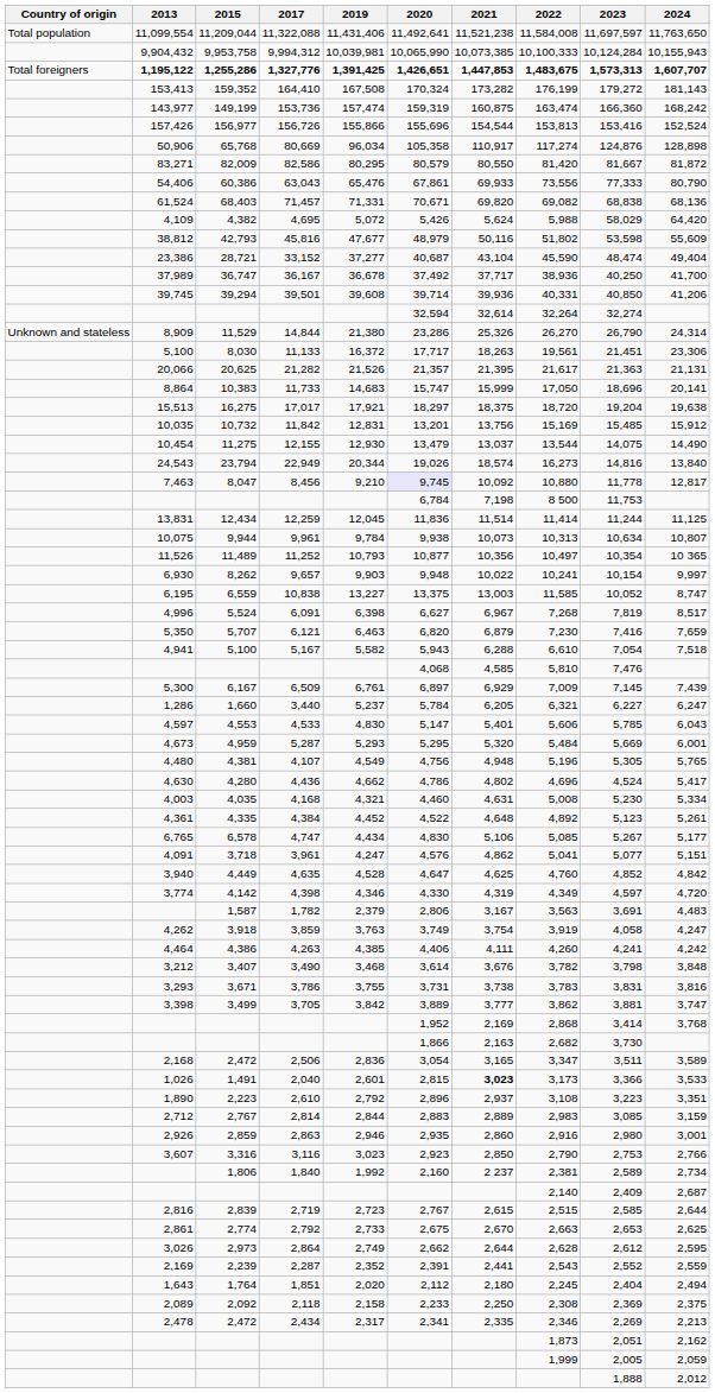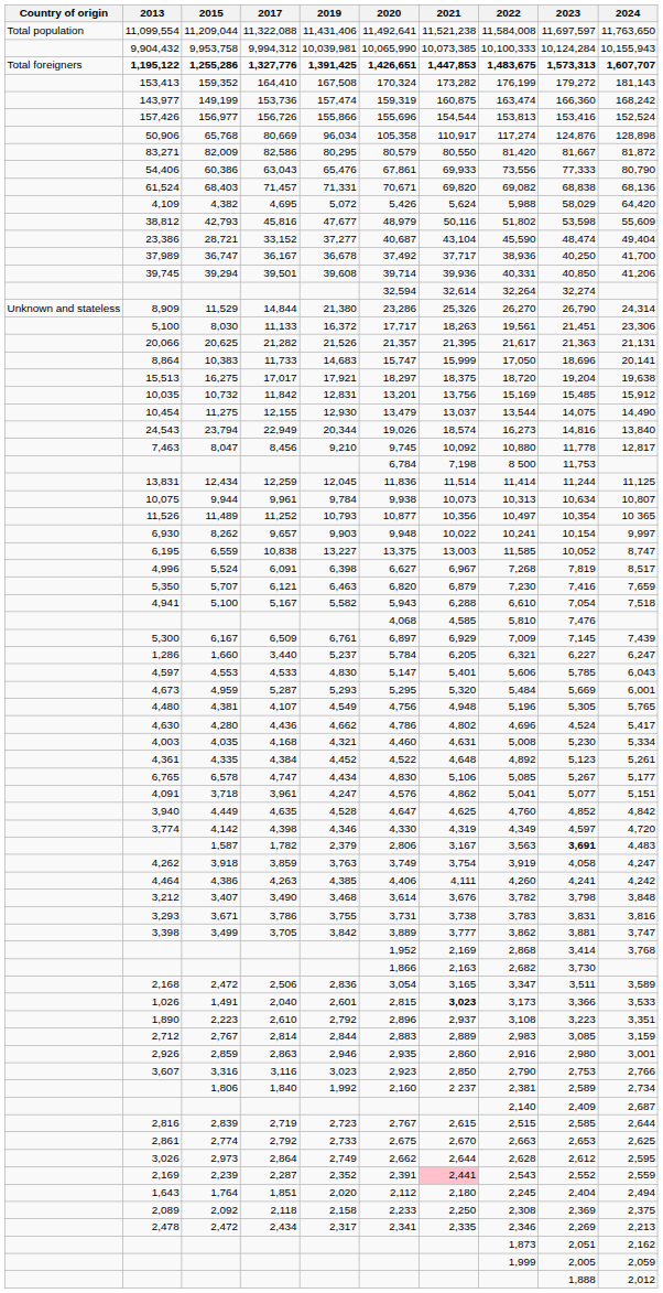8,456 | 2020: lavender background -> no background
1,782 | 2023: normal -> bold
2,287 | 2021: no background -> pink background
